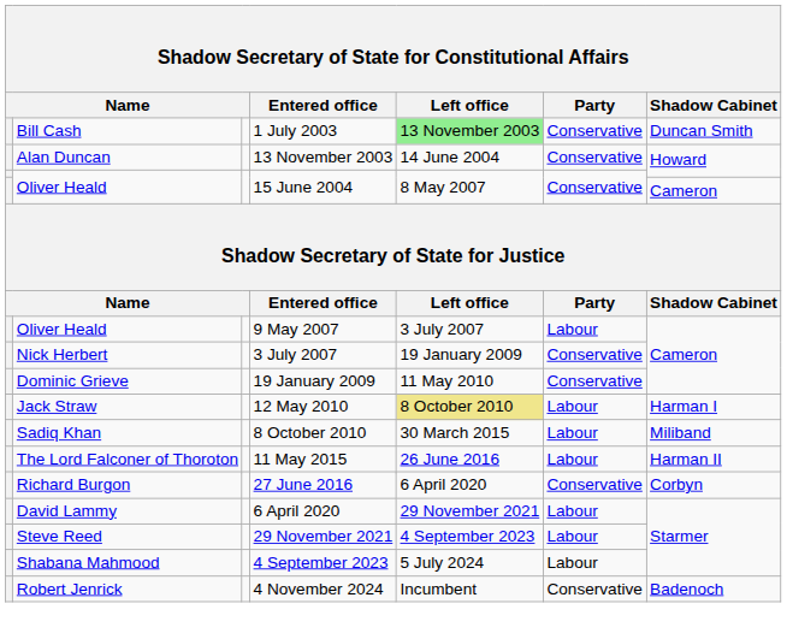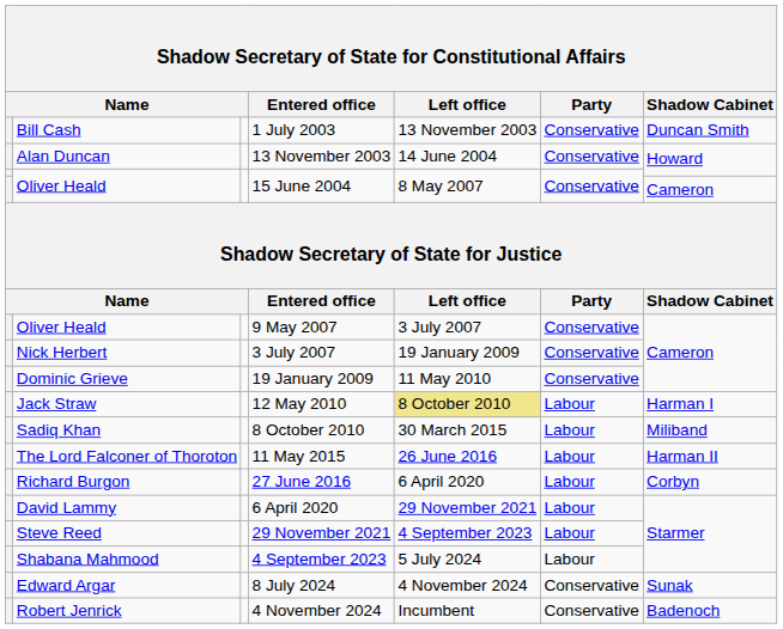1 July 2003 | Left office: lightgreen background -> no background
9 May 2007 | Party: Labour -> Conservative
27 June 2016 | Party: Conservative -> Labour
+ row: Edward Argar | 8 July 2024 | 4 November 2024 | Conservative | Sunak
